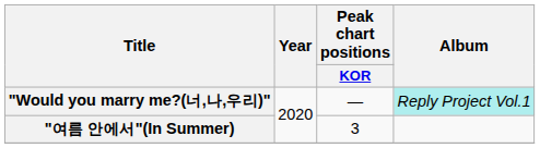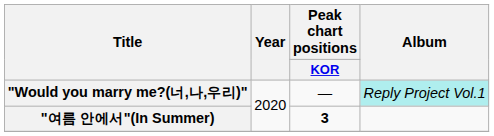"여름 안에서"(In Summer) | Peak chart positions / KOR: normal -> bold
